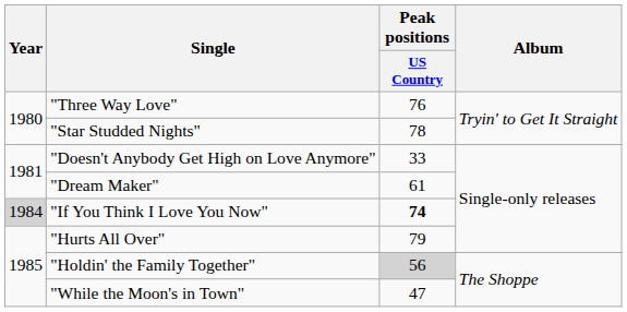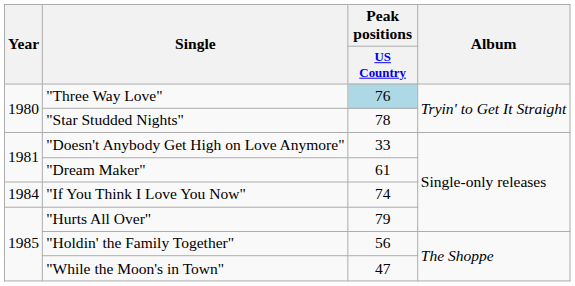"Three Way Love" | Peak positions / US Country: no background -> lightblue background
"If You Think I Love You Now" | Year: lightgrey background -> no background
"If You Think I Love You Now" | Peak positions / US Country: bold -> normal
"Holdin' the Family Together" | Peak positions / US Country: lightgrey background -> no background
